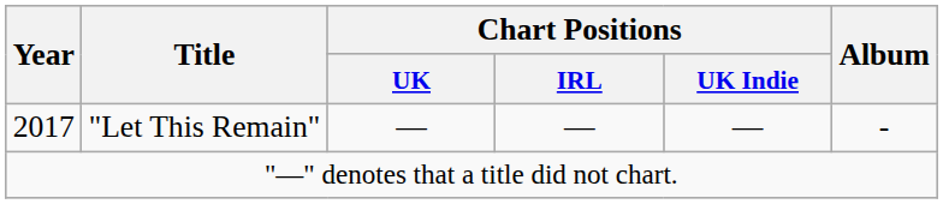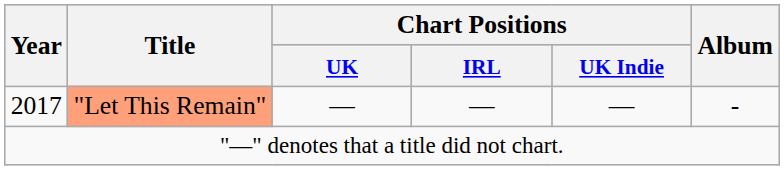2017 | Title: no background -> lightsalmon background
